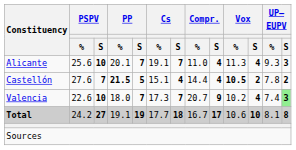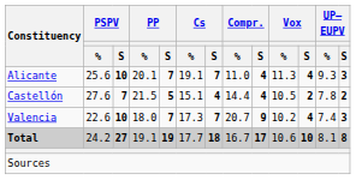Castellón | PP / %: bold -> normal
Castellón | Vox / %: bold -> normal
Valencia | UP–EUPV / S: lightgreen background -> no background
